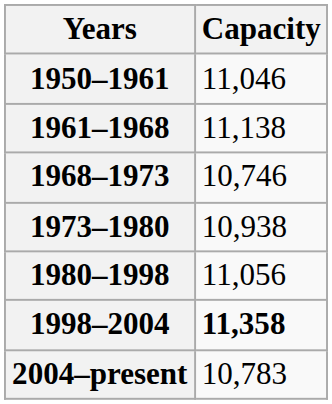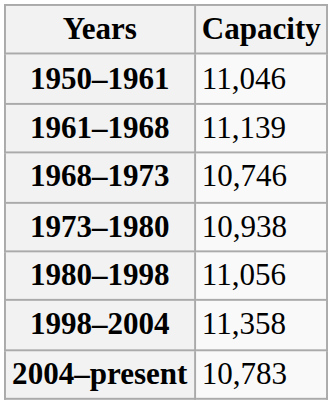1961–1968 | Capacity: 11,138 -> 11,139
1998–2004 | Capacity: bold -> normal
